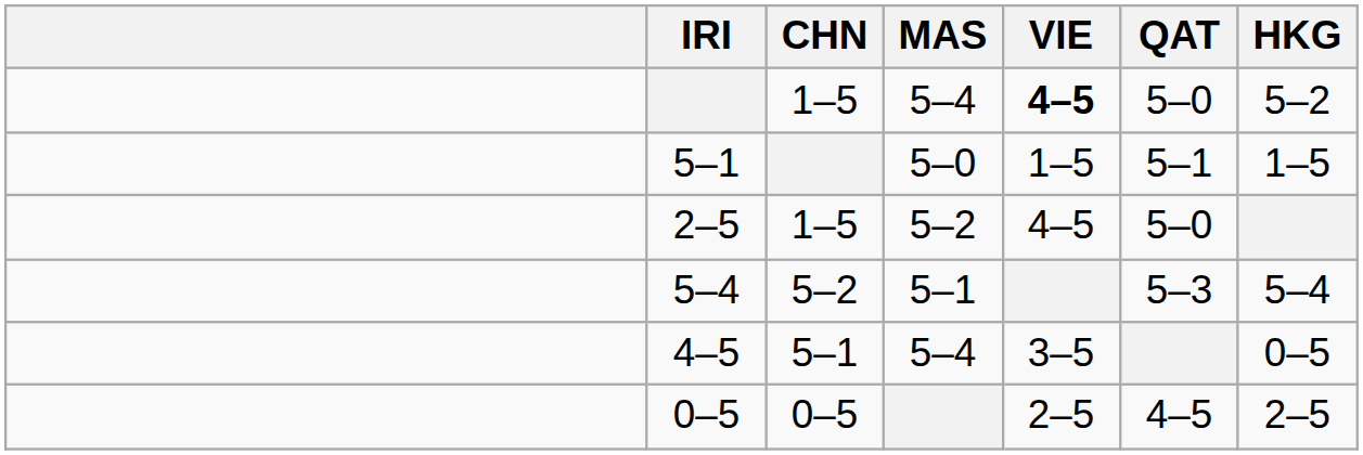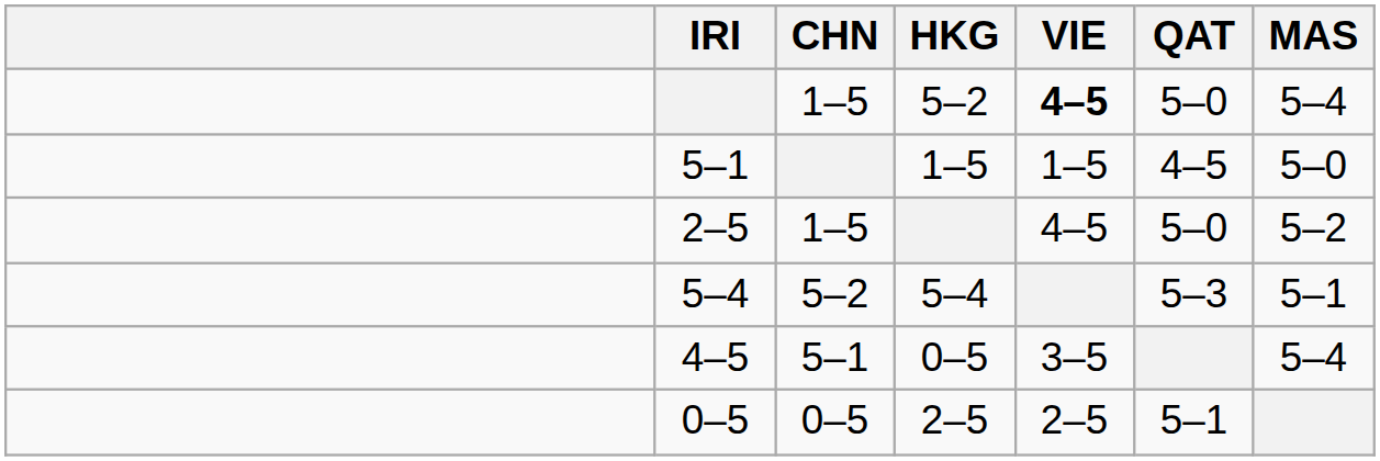columns swapped: HKG <-> MAS
row 3 | QAT: 5–1 -> 4–5
row 7 | QAT: 4–5 -> 5–1
